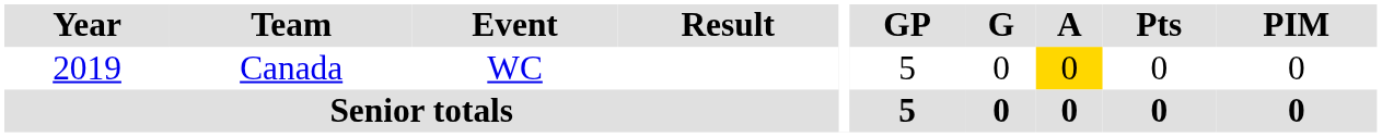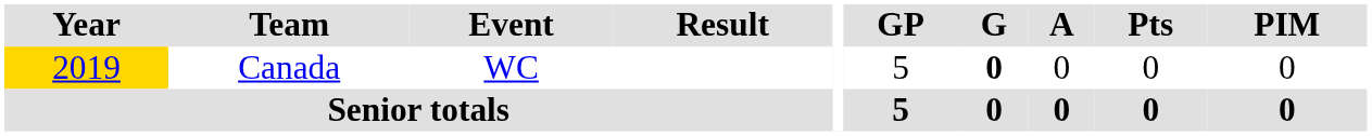Canada | Year: no background -> gold background
Canada | G: normal -> bold
Canada | A: gold background -> no background
